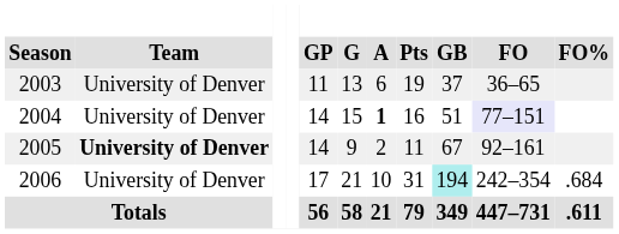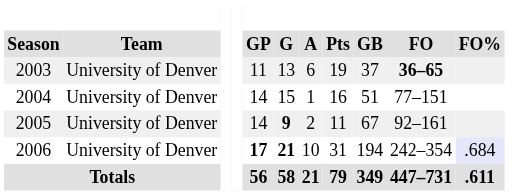2003 | FO: normal -> bold
2004 | A: bold -> normal
2004 | FO: lavender background -> no background
2005 | Team: bold -> normal
2005 | G: normal -> bold
2006 | GP: normal -> bold
2006 | G: normal -> bold
2006 | GB: paleturquoise background -> no background
2006 | FO%: no background -> lavender background
